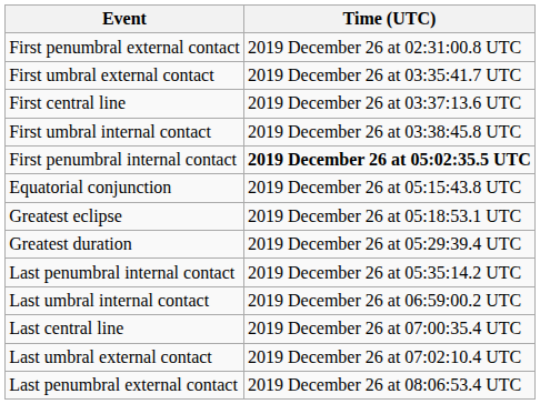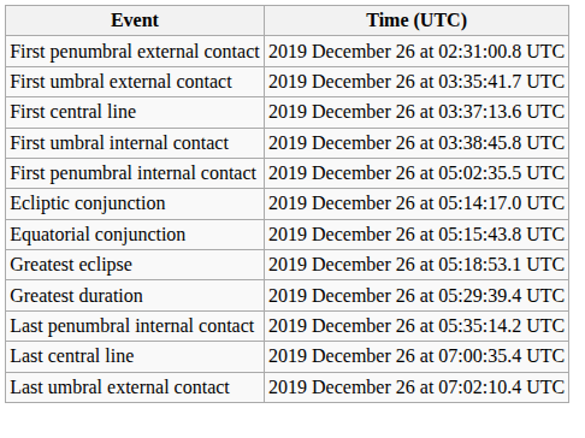First penumbral internal contact | Time (UTC): bold -> normal
+ row: Ecliptic conjunction | 2019 December 26 at 05:14:17.0 UTC
- row: Last umbral internal contact | 2019 December 26 at 06:59:00.2 UTC
- row: Last penumbral external contact | 2019 December 26 at 08:06:53.4 UTC
